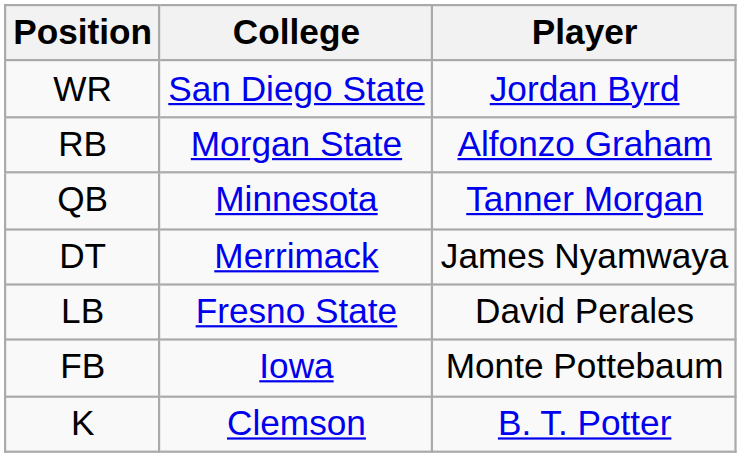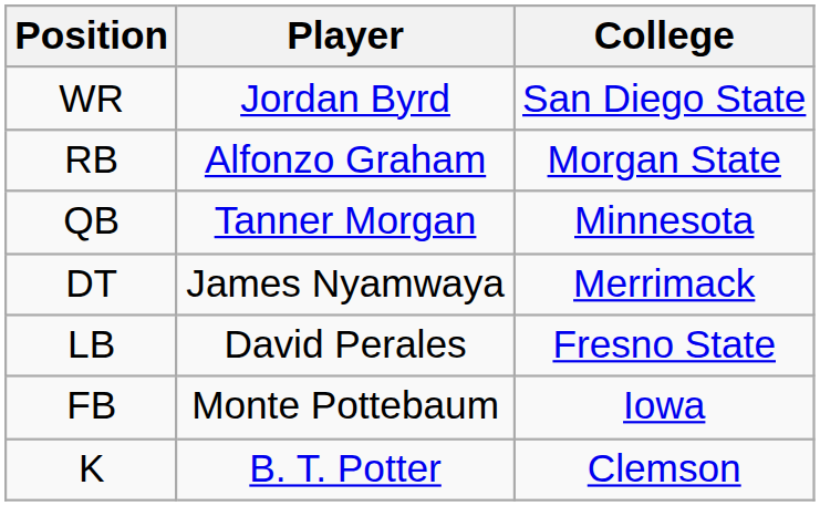columns swapped: Player <-> College
